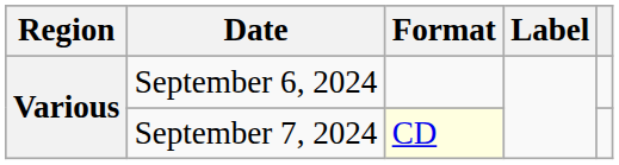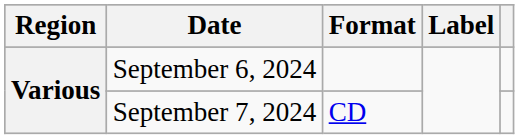September 7, 2024 | Format: lightyellow background -> no background
